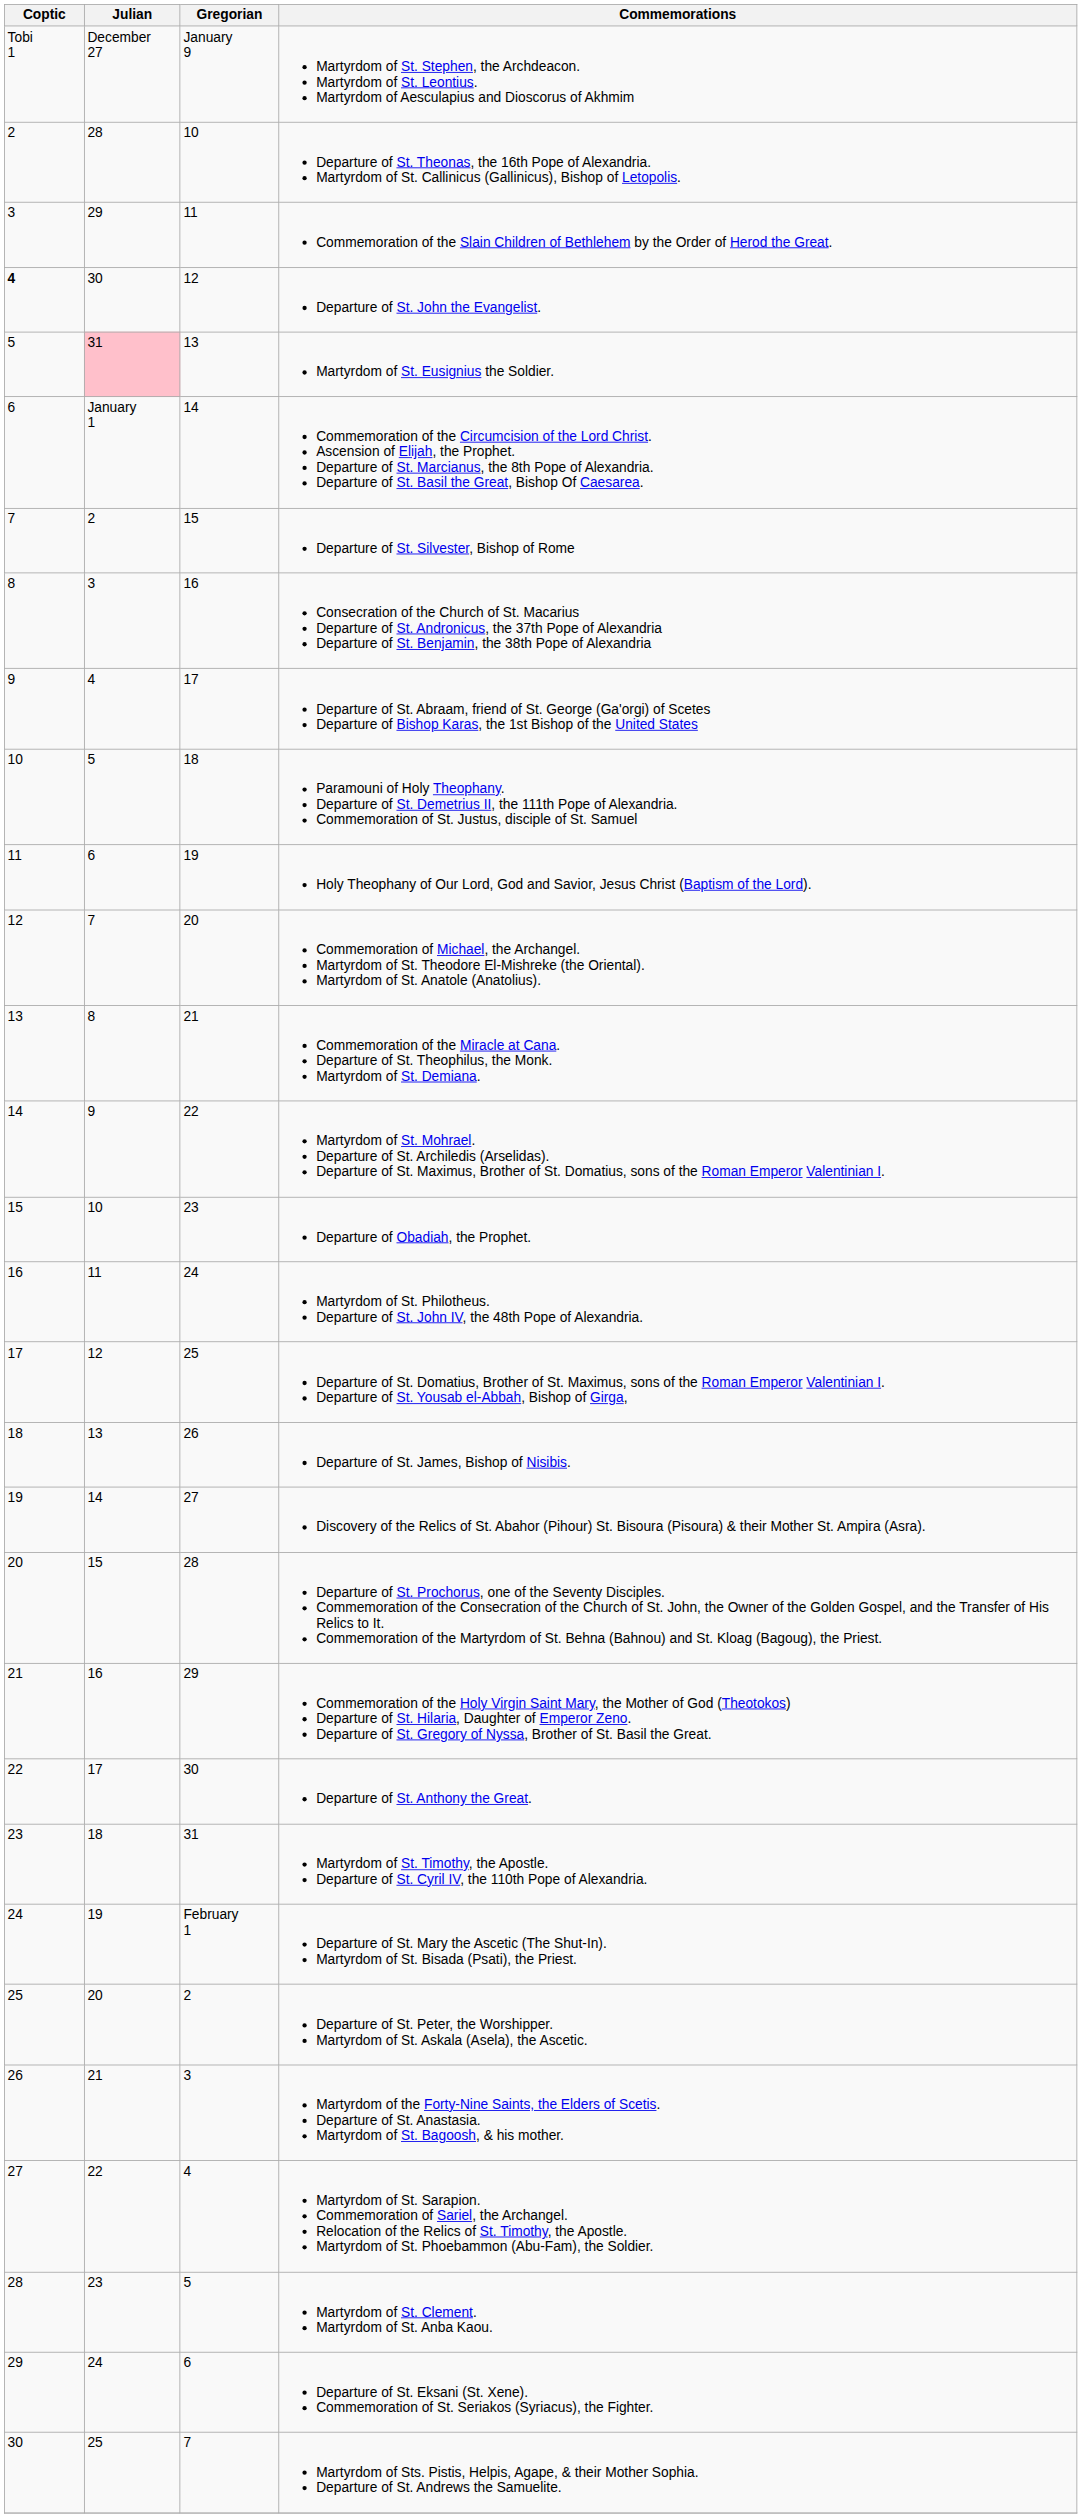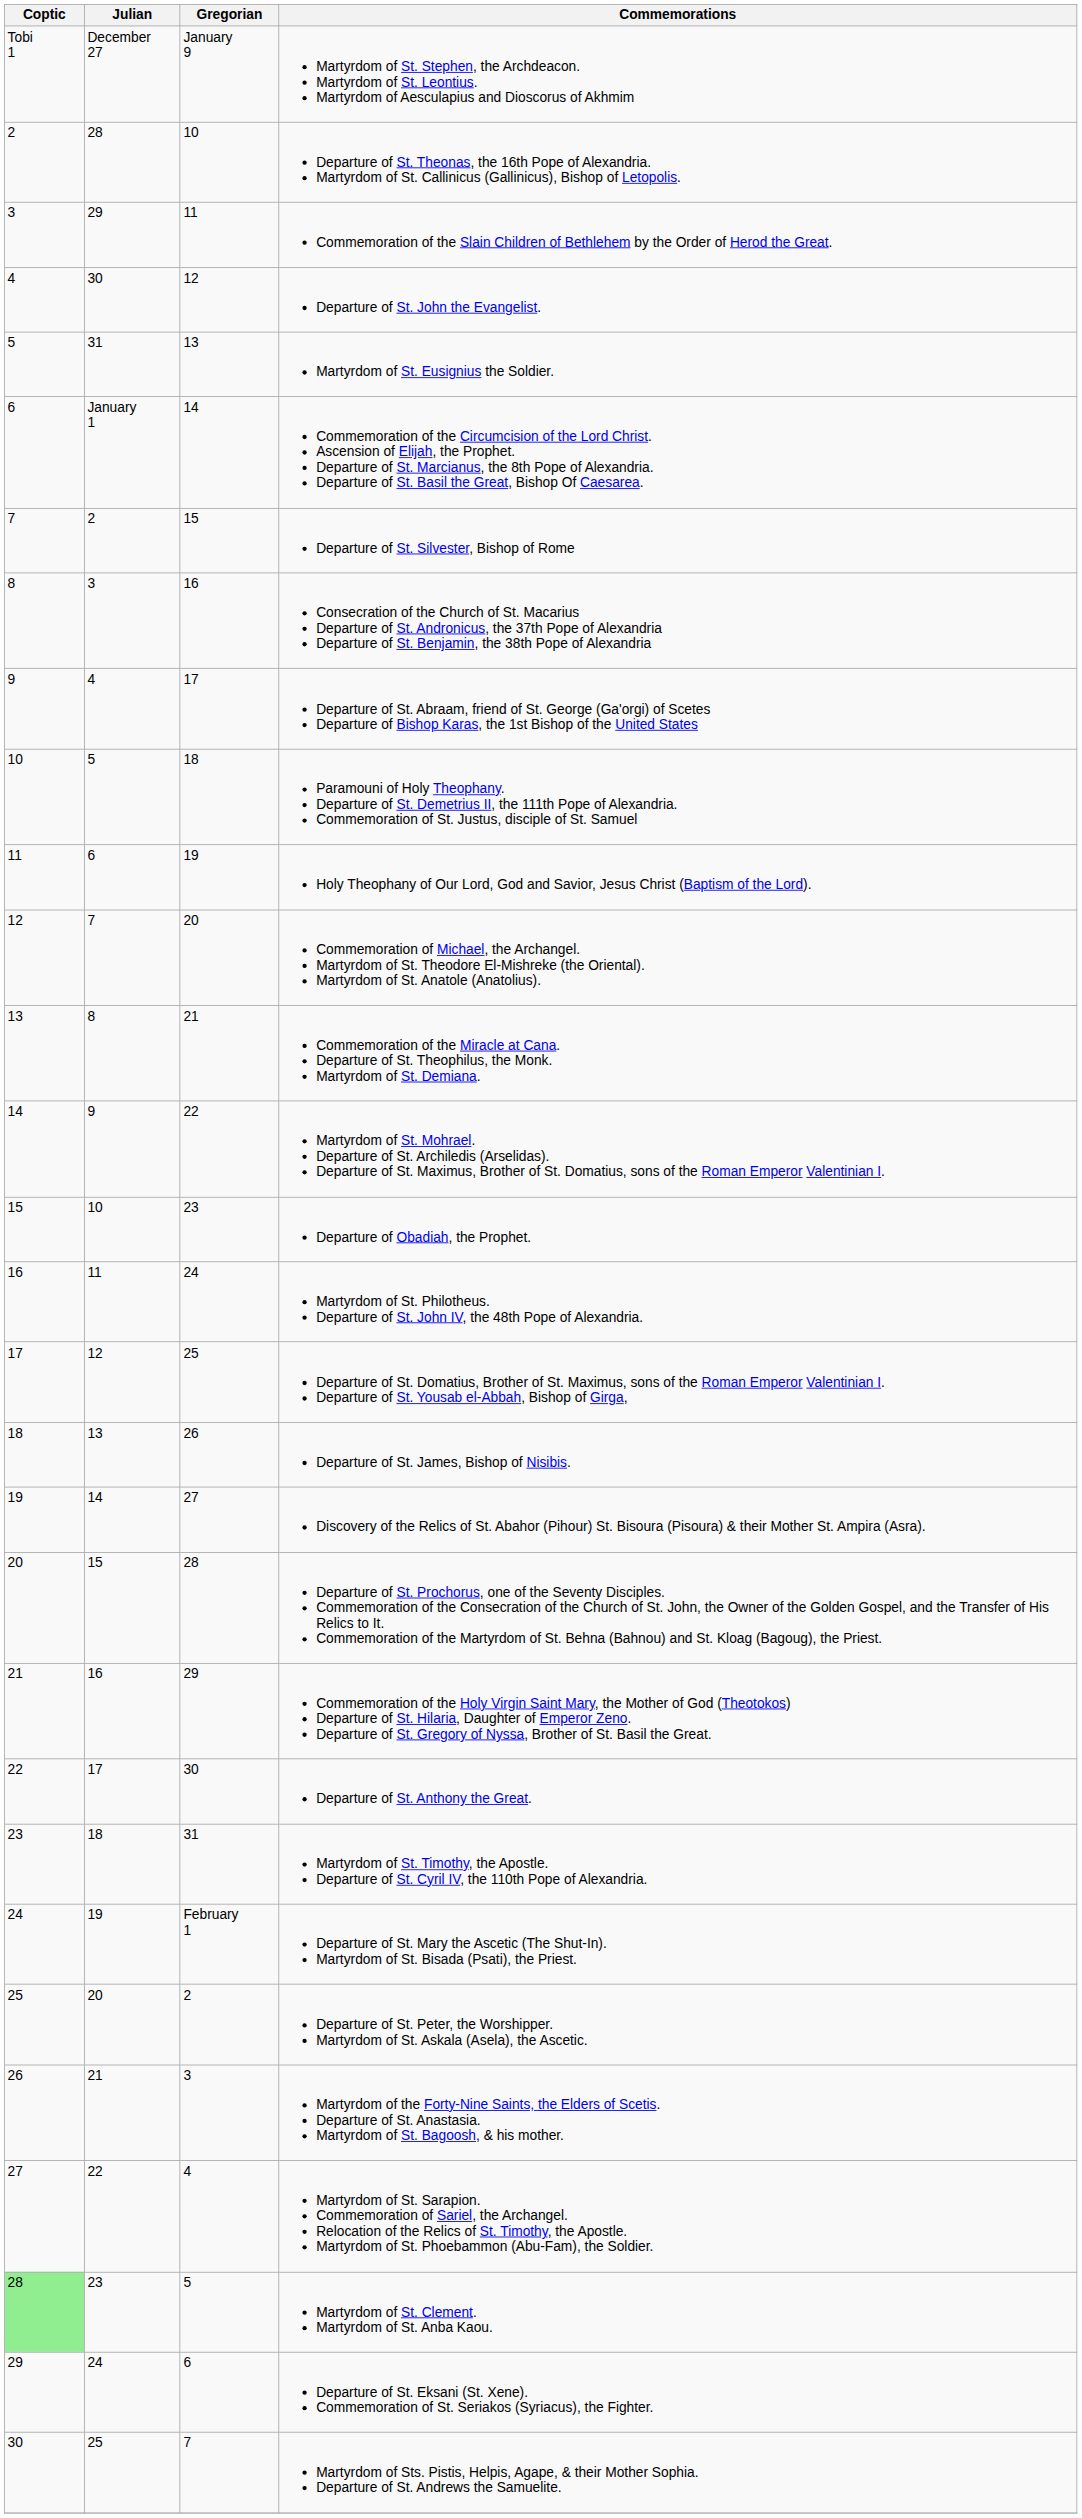Departure of St. John the Evangelist. | Coptic: bold -> normal
Martyrdom of St. Eusignius the Soldier. | Julian: pink background -> no background
Martyrdom of St. Clement. Martyrdom of St. Anba Kaou. | Coptic: no background -> lightgreen background
